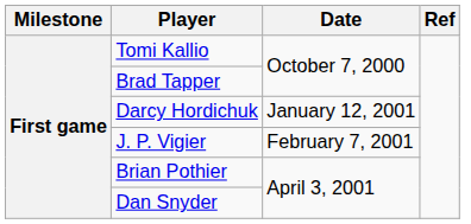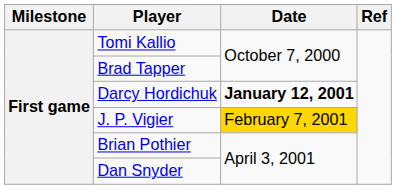Darcy Hordichuk | Date: normal -> bold
J. P. Vigier | Date: no background -> gold background
